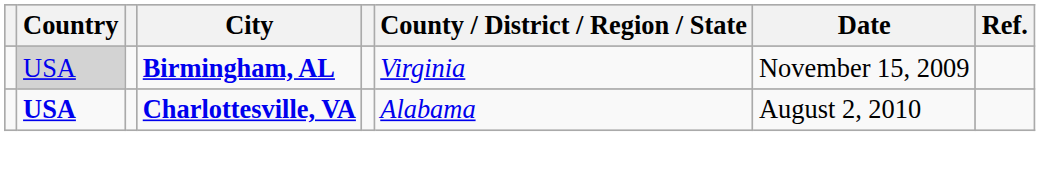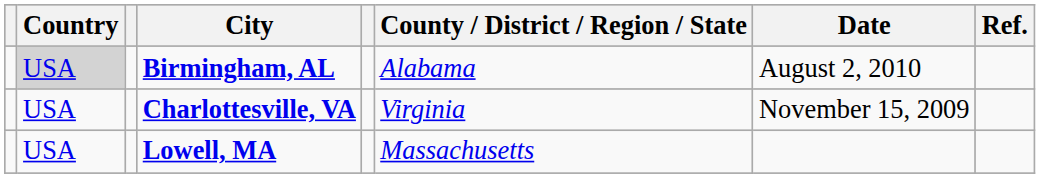Birmingham, AL | County / District / Region / State: Virginia -> Alabama
Birmingham, AL | Date: November 15, 2009 -> August 2, 2010
Charlottesville, VA | Country: bold -> normal
Charlottesville, VA | County / District / Region / State: Alabama -> Virginia
Charlottesville, VA | Date: August 2, 2010 -> November 15, 2009
+ row: USA | Lowell, MA | Massachusetts
